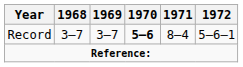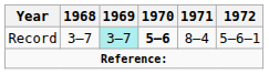Record | 1969: no background -> paleturquoise background
